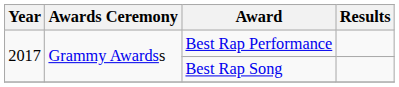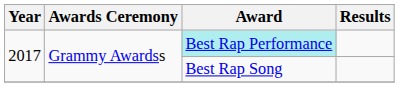Best Rap Performance | Award: no background -> paleturquoise background
